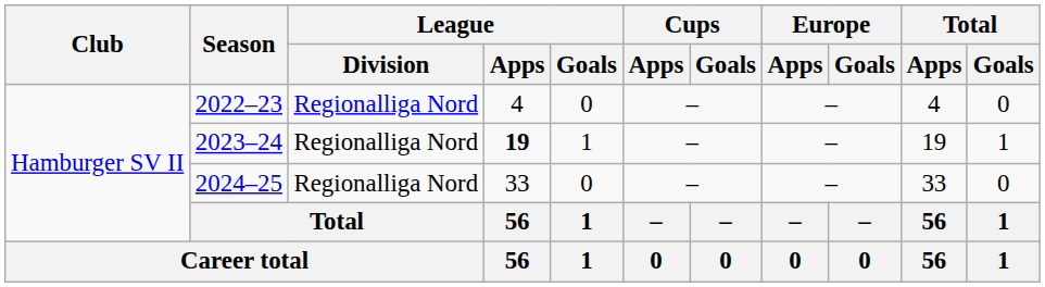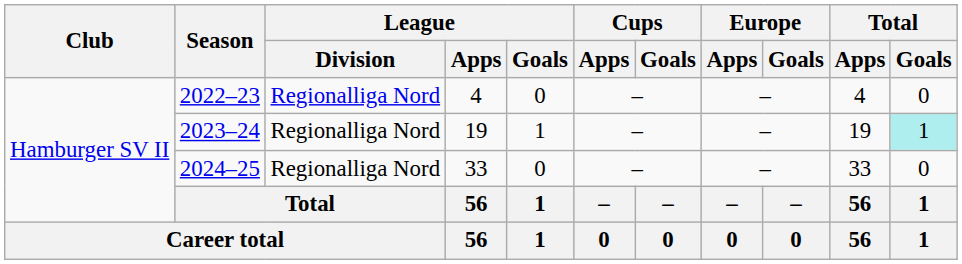2023–24 | League / Apps: bold -> normal
2023–24 | Total / Goals: no background -> paleturquoise background
